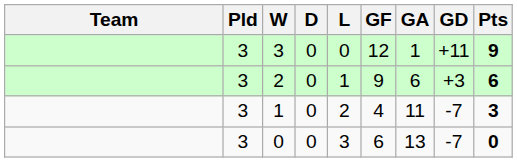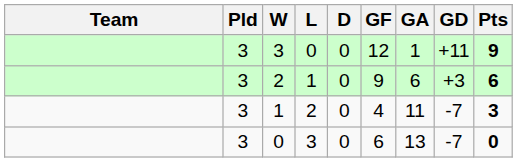columns swapped: D <-> L
